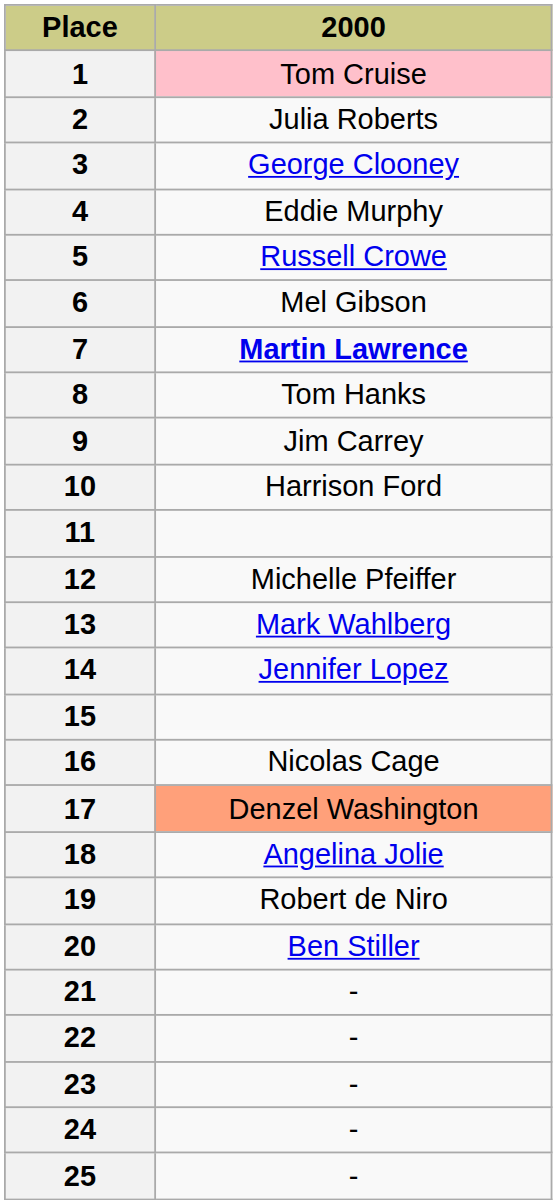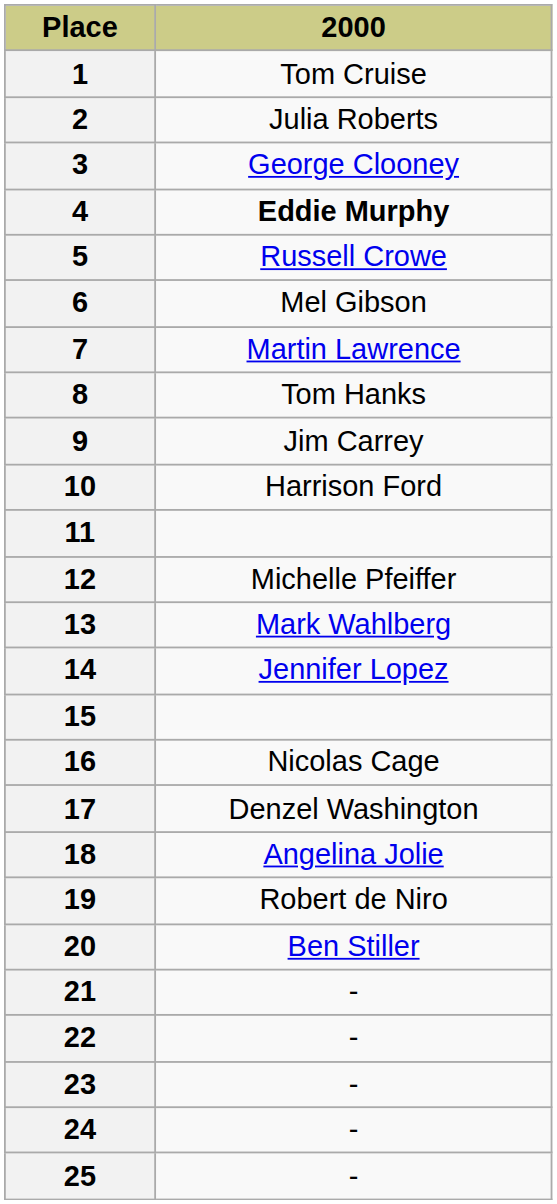1 | 2000: pink background -> no background
4 | 2000: normal -> bold
7 | 2000: bold -> normal
17 | 2000: lightsalmon background -> no background
